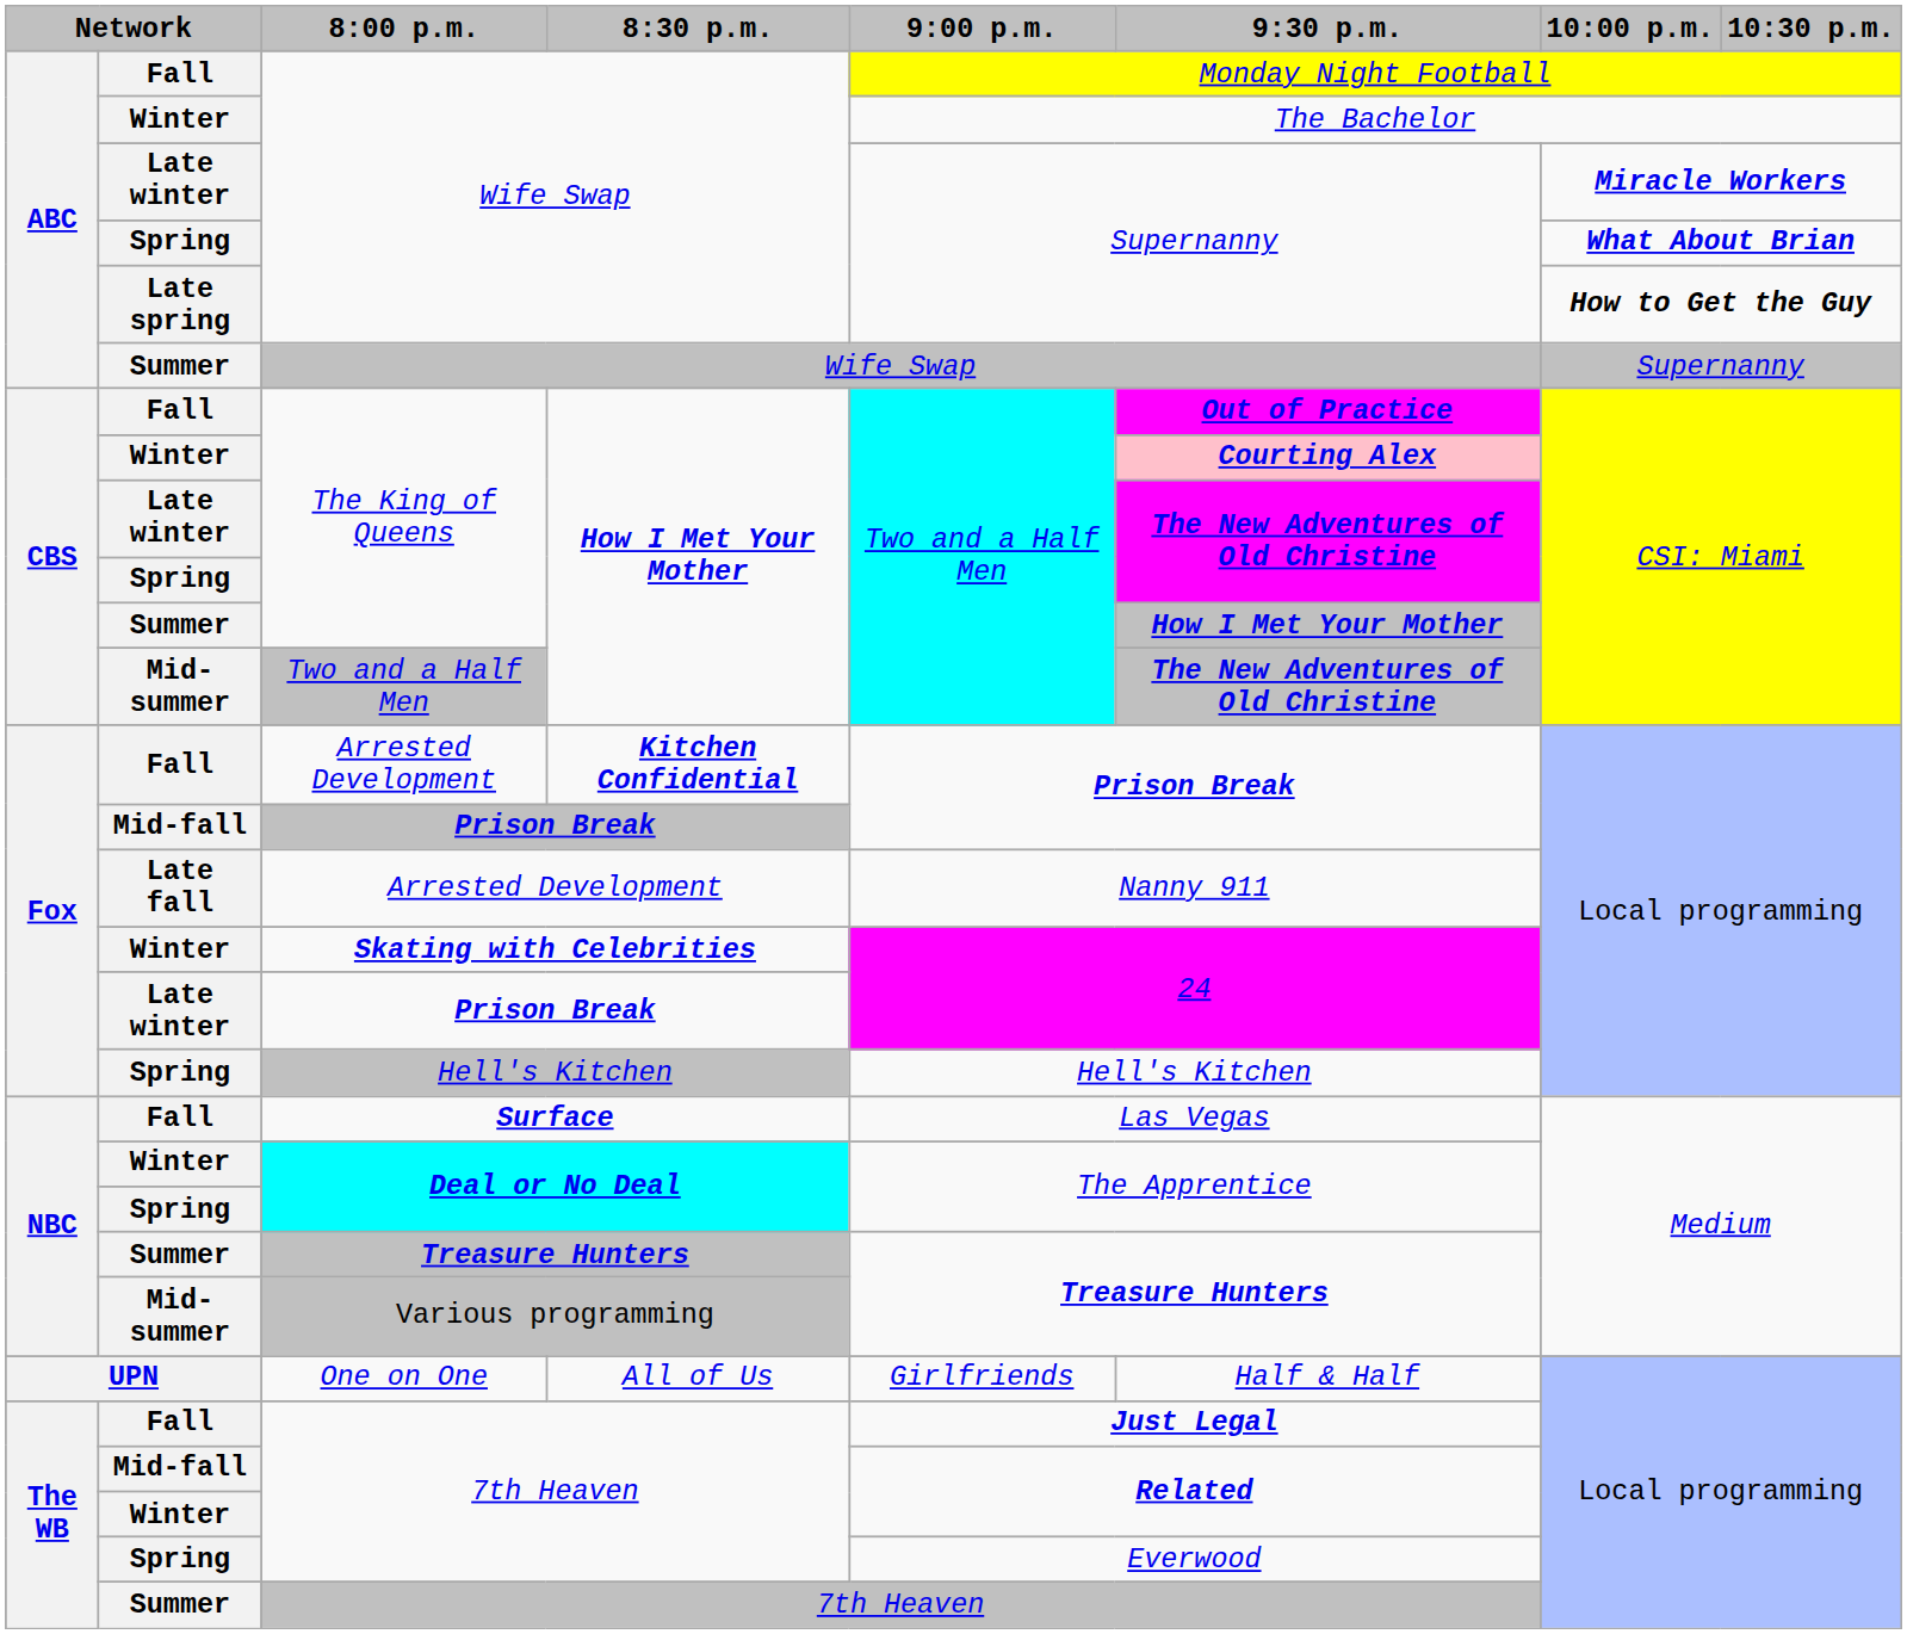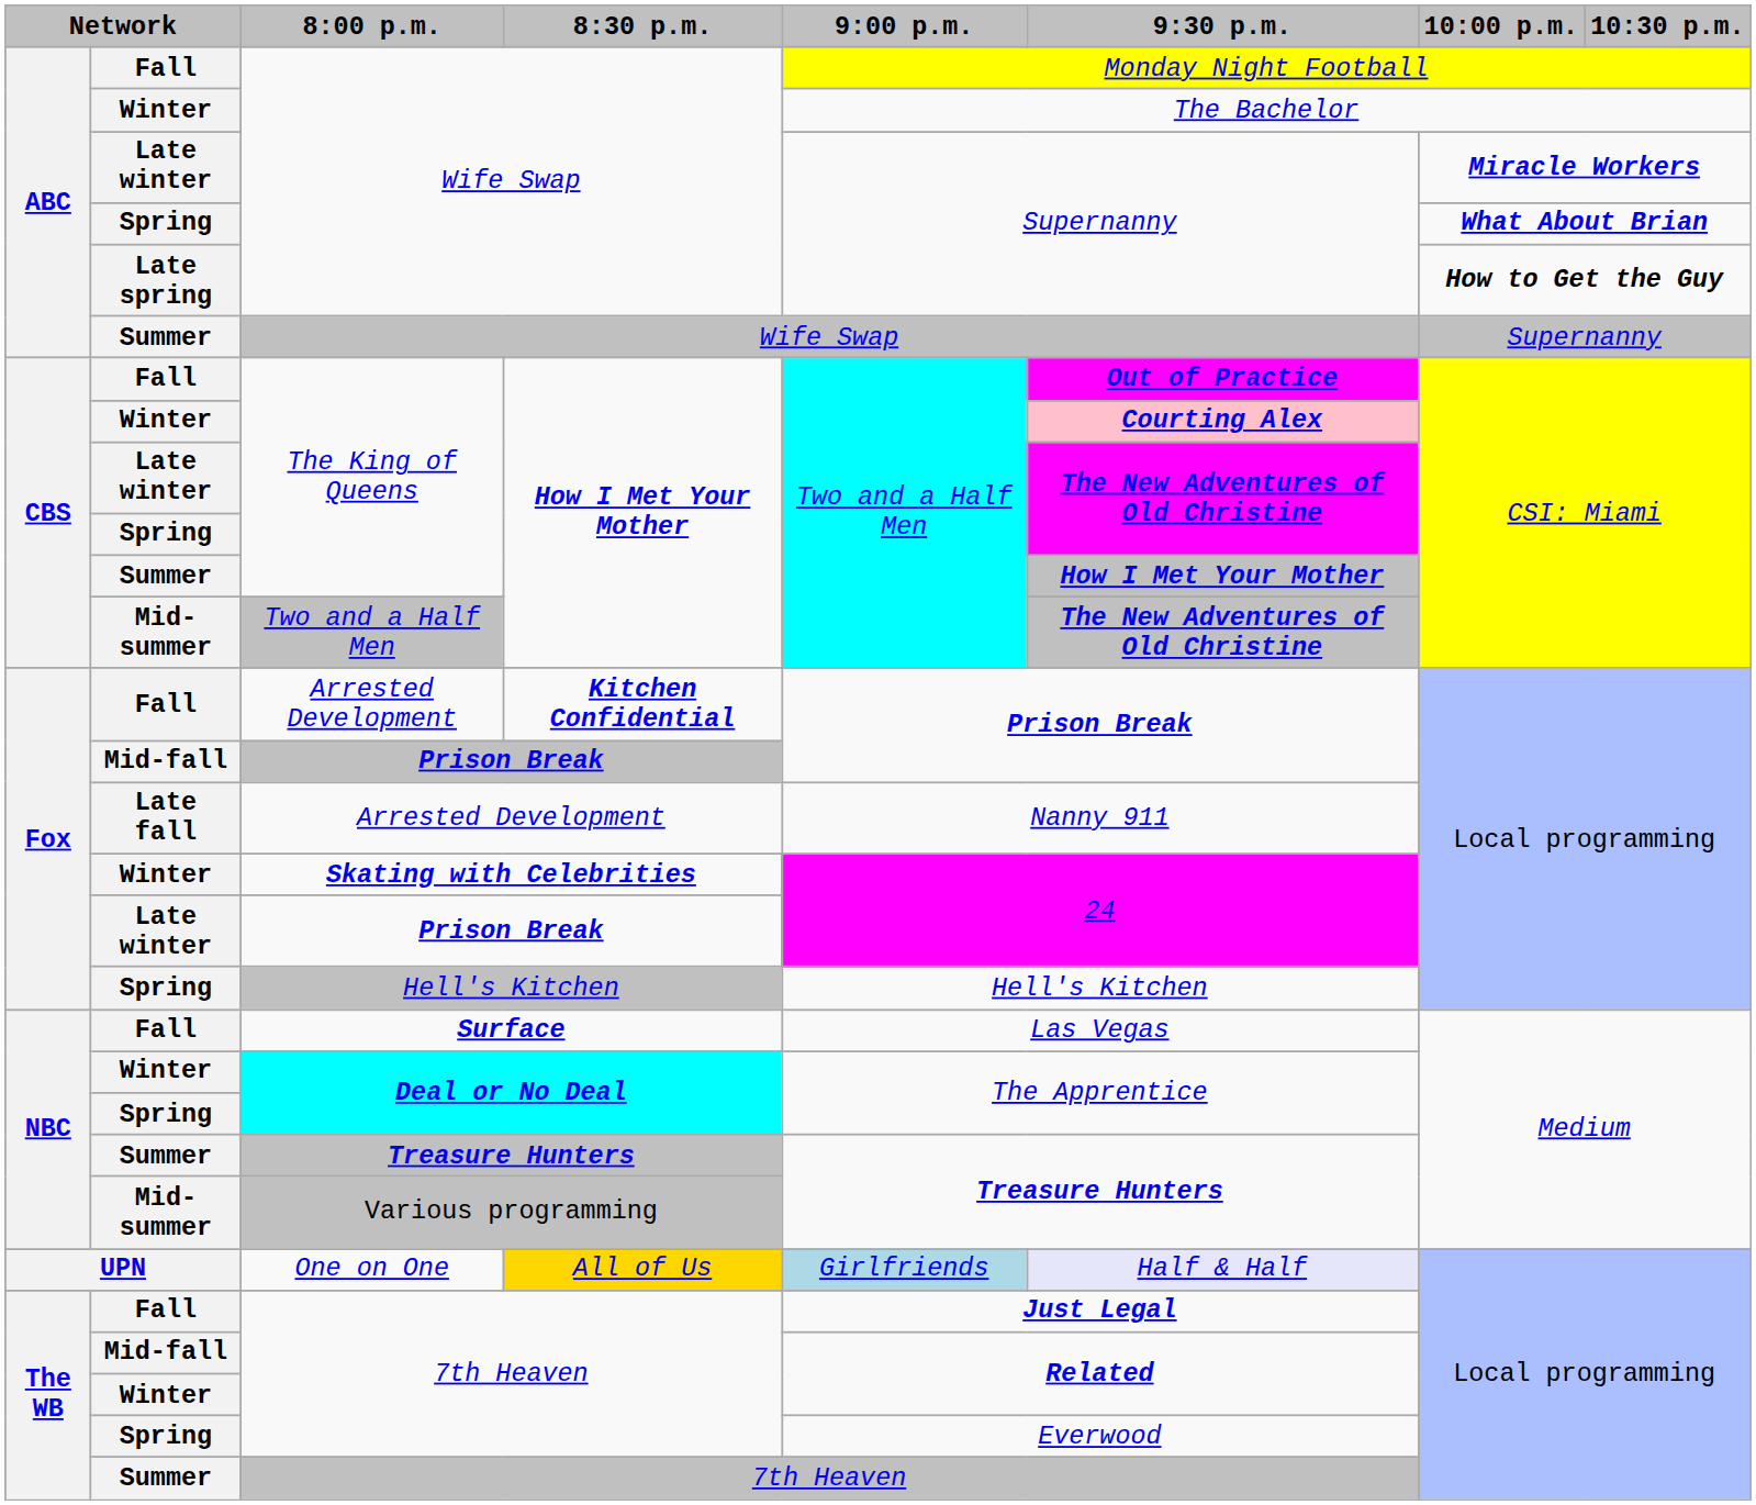One on One | 8:30 p.m.: no background -> gold background
One on One | 9:00 p.m.: no background -> lightblue background
One on One | 9:30 p.m.: no background -> lavender background
